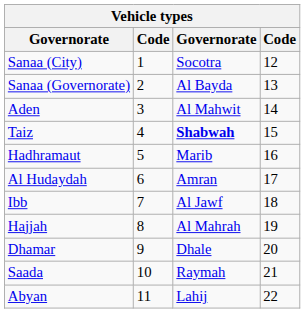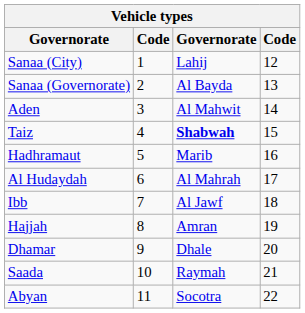Sanaa (City) | column 3: Socotra -> Lahij
Al Hudaydah | column 3: Amran -> Al Mahrah
Hajjah | column 3: Al Mahrah -> Amran
Abyan | column 3: Lahij -> Socotra
